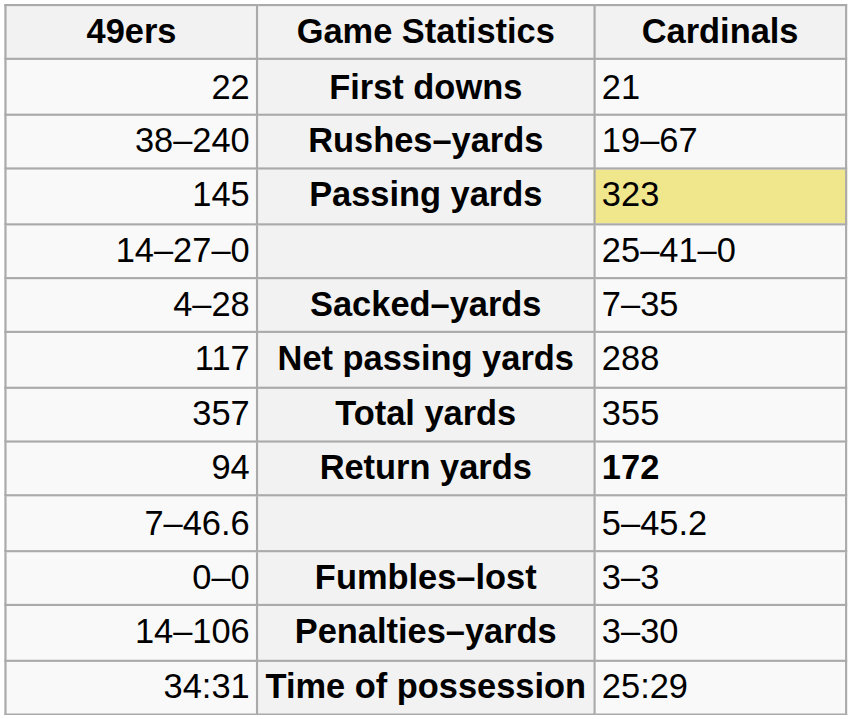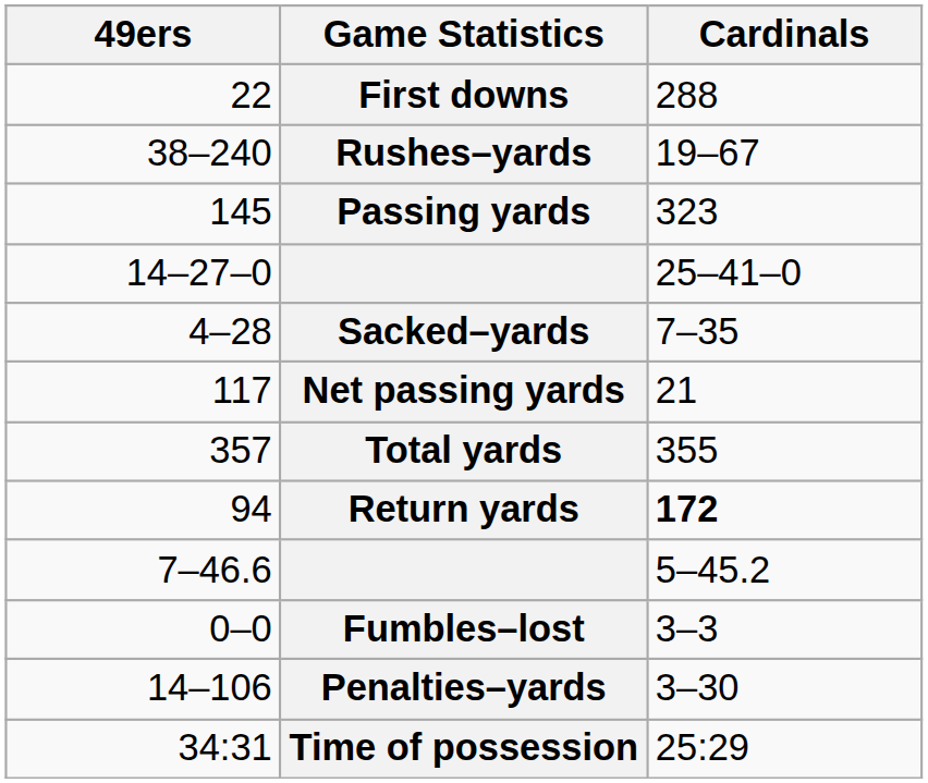First downs | Cardinals: 21 -> 288
Passing yards | Cardinals: khaki background -> no background
Net passing yards | Cardinals: 288 -> 21
